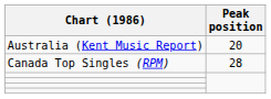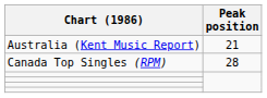row 2 | Peak position: 20 -> 21
